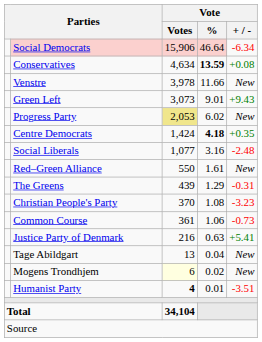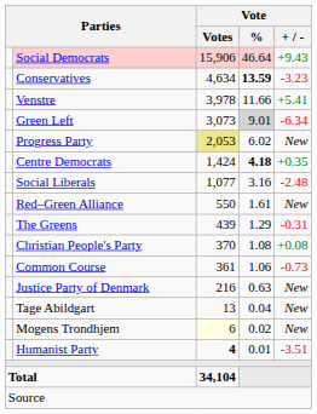Social Democrats | Vote / + / -: -6.34 -> +9.43
Conservatives | Vote / + / -: +0.08 -> -3.23
Venstre | Vote / + / -: New -> +5.41
Green Left | Vote / %: no background -> lightgrey background
Green Left | Vote / + / -: +9.43 -> -6.34
Christian People's Party | Vote / + / -: -3.23 -> +0.08
Justice Party of Denmark | Vote / + / -: +5.41 -> New
